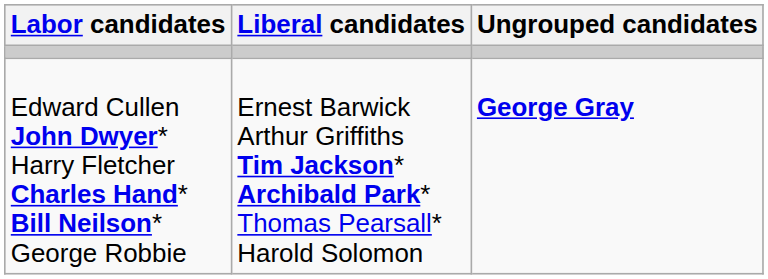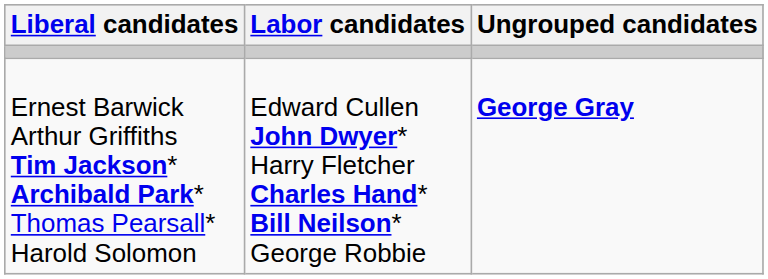columns swapped: Labor candidates <-> Liberal candidates
